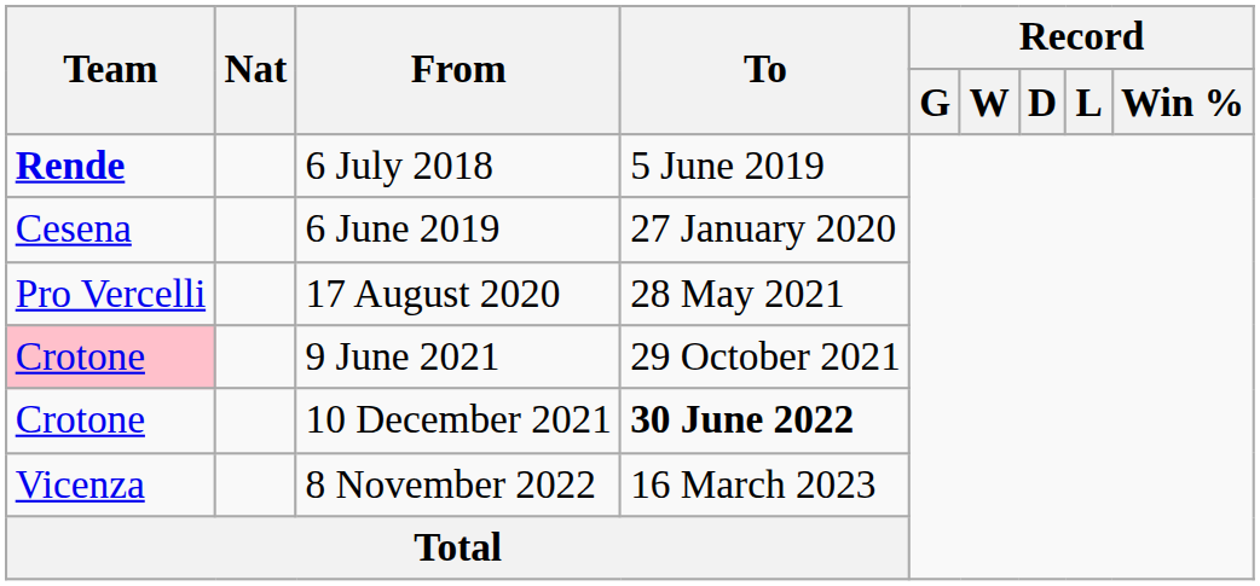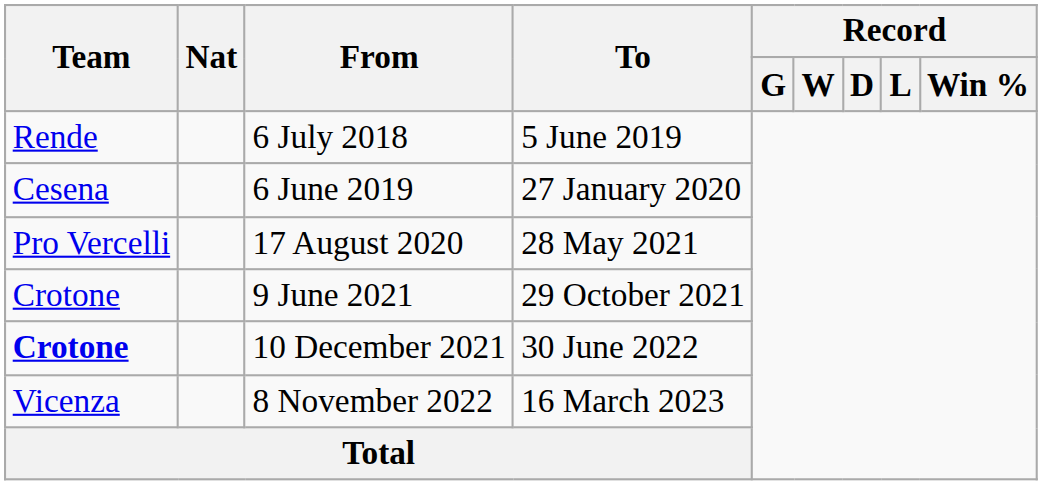6 July 2018 | Team: bold -> normal
9 June 2021 | Team: pink background -> no background
10 December 2021 | Team: normal -> bold
10 December 2021 | To: bold -> normal
